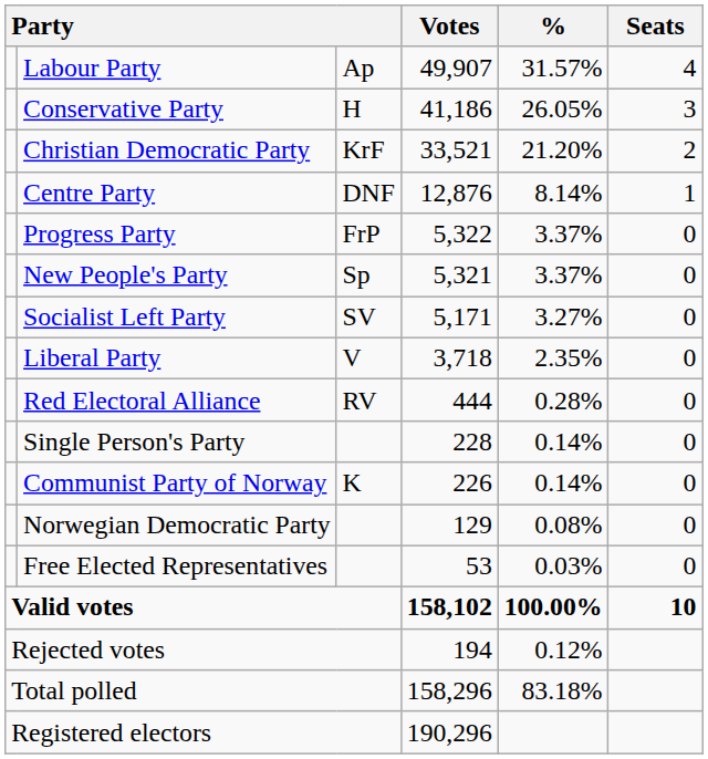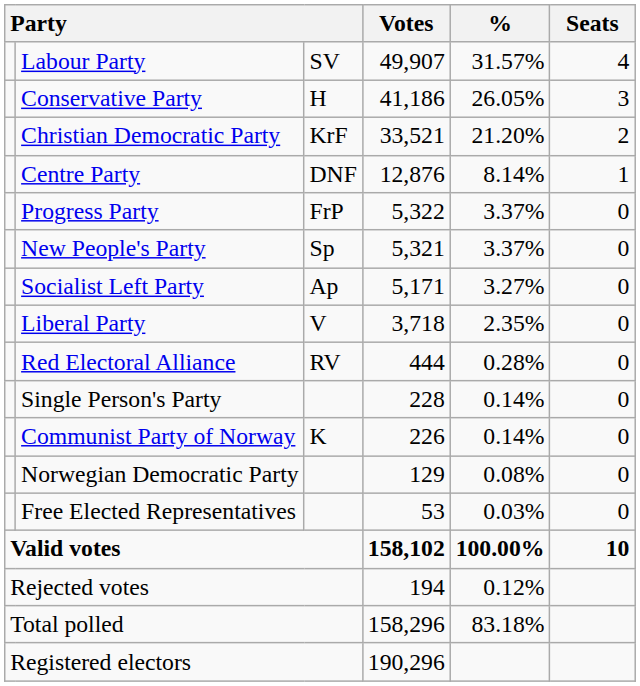Labour Party | column 3: Ap -> SV
Socialist Left Party | column 3: SV -> Ap
